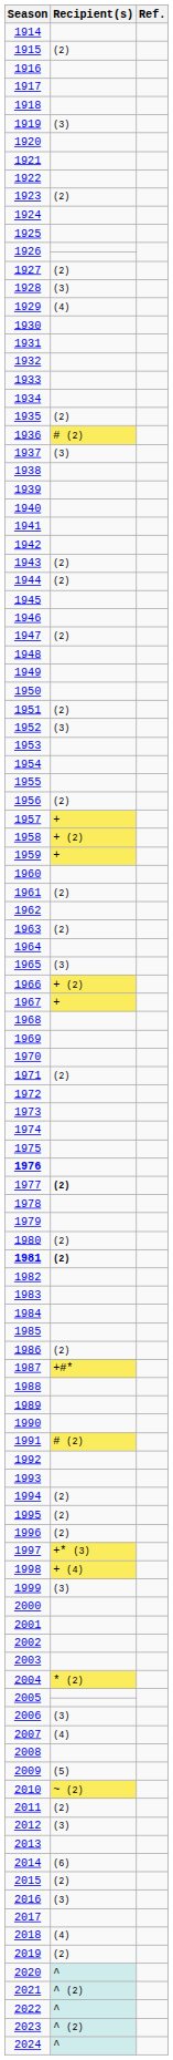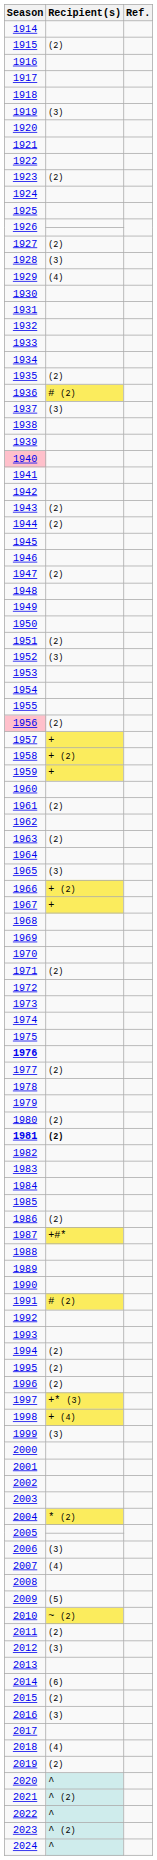1940 | Season: no background -> pink background
1956 | Season: no background -> pink background
1977 | Recipient(s): bold -> normal
